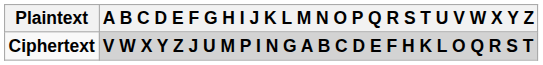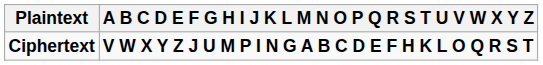Ciphertext | A B C D E F G H I J K L M N O P Q R S T U V W X Y Z: lightgrey background -> no background
